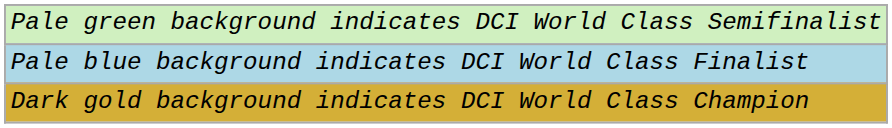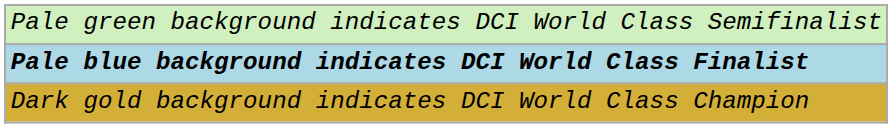row 2 | column 1: normal -> bold
